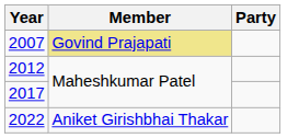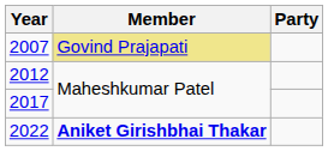2022 | Member: normal -> bold
